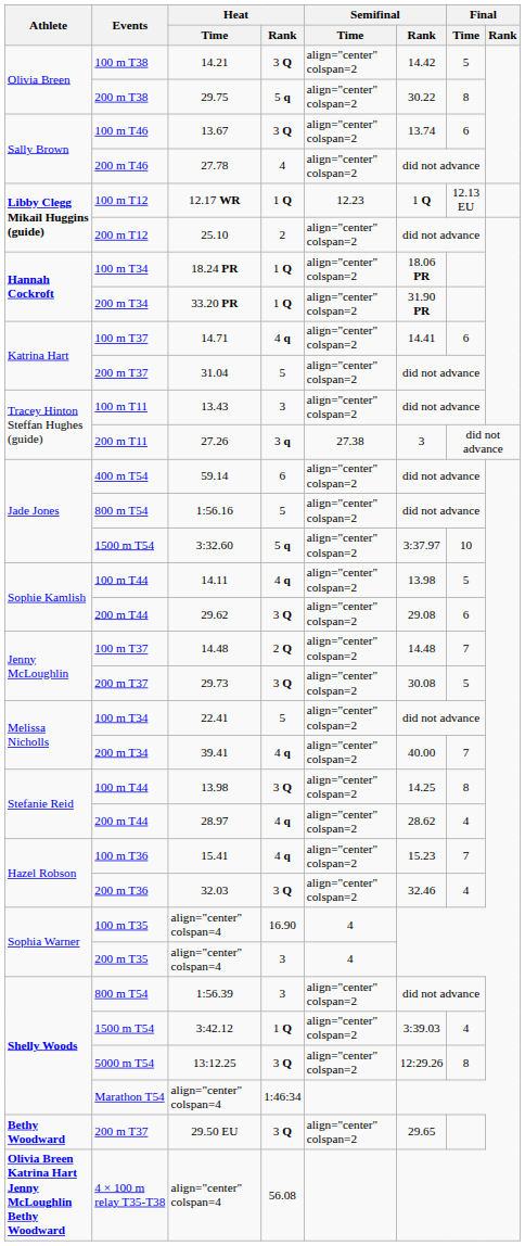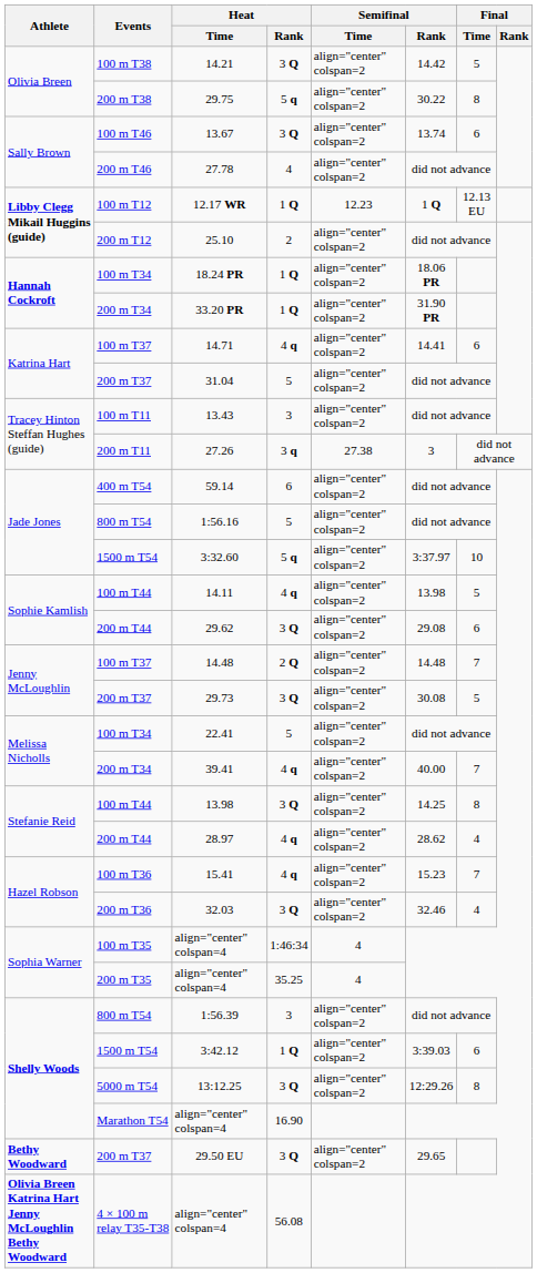100 m T35 / align="center" colspan=4 | Heat / Rank: 16.90 -> 1:46:34
200 m T35 / align="center" colspan=4 | Heat / Rank: 3 -> 35.25
3:42.12 | Final / Time: 4 -> 6
Marathon T54 / align="center" colspan=4 | Heat / Rank: 1:46:34 -> 16.90
